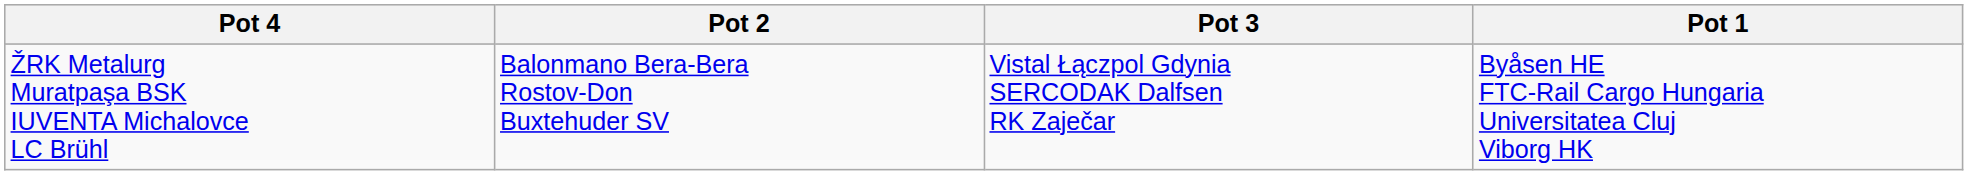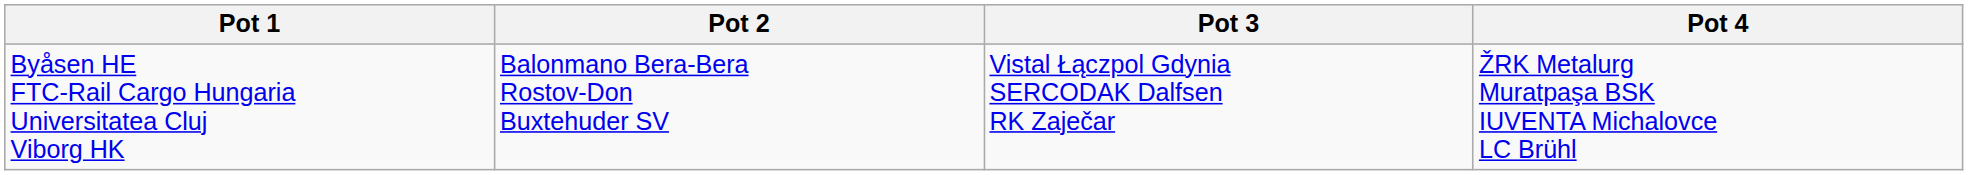columns swapped: Pot 1 <-> Pot 4
